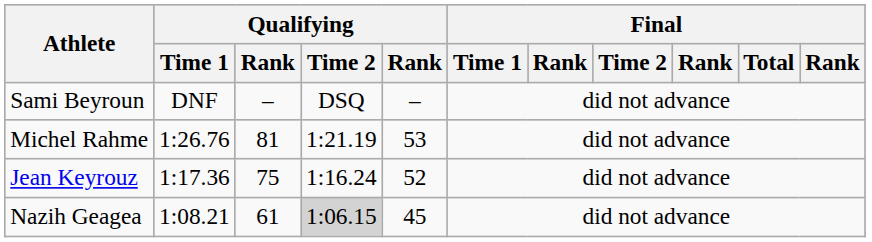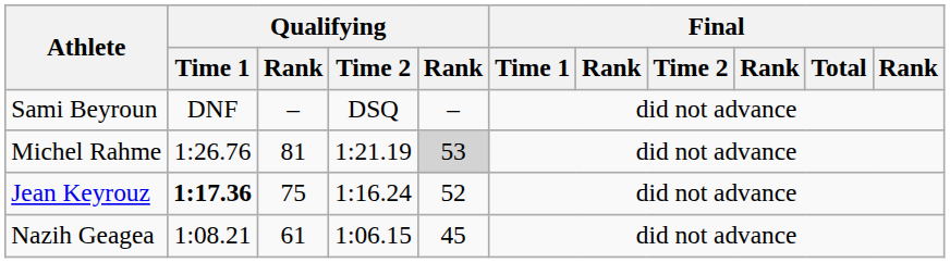Michel Rahme | column 5: no background -> lightgrey background
Jean Keyrouz | Qualifying / Time 1: normal -> bold
Nazih Geagea | Qualifying / Time 2: lightgrey background -> no background
